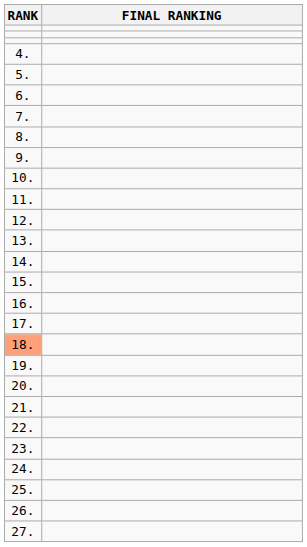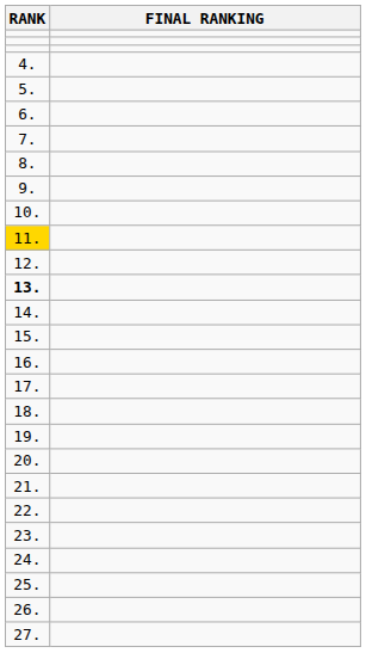row 12 | RANK: no background -> gold background
row 14 | RANK: normal -> bold
row 19 | RANK: lightsalmon background -> no background
